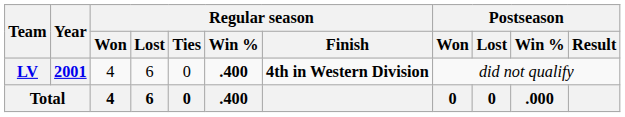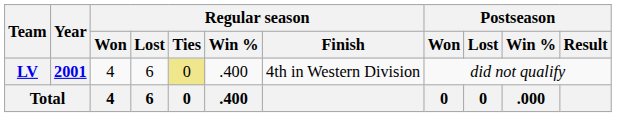LV | Regular season / Ties: no background -> khaki background
LV | Regular season / Win %: bold -> normal
LV | Regular season / Finish: bold -> normal
